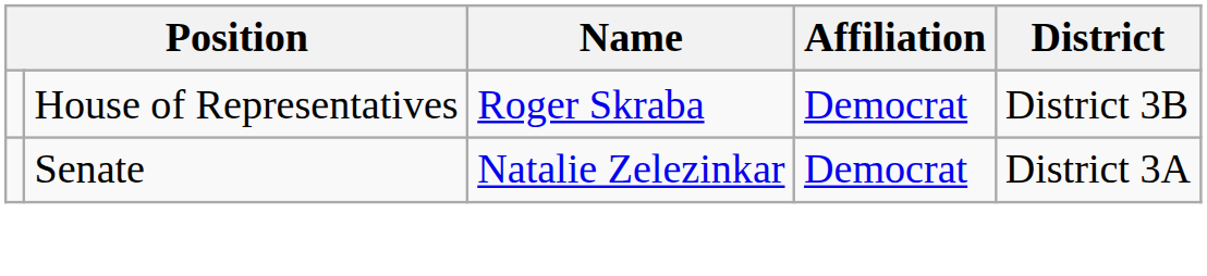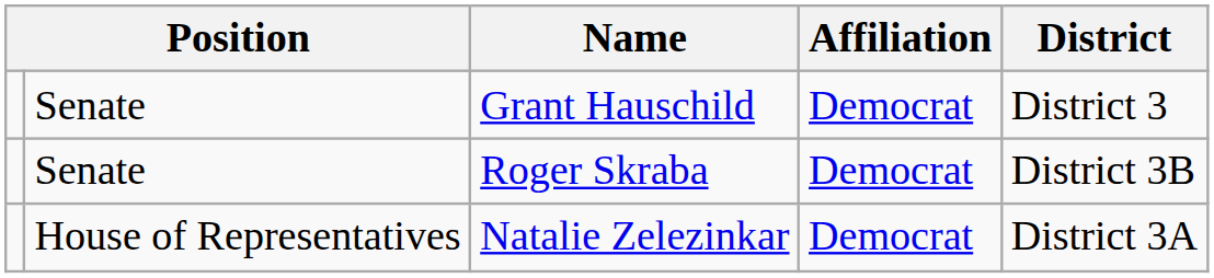+ row: Senate | Grant Hauschild | Democrat | District 3
Roger Skraba | column 2: House of Representatives -> Senate
Natalie Zelezinkar | column 2: Senate -> House of Representatives
